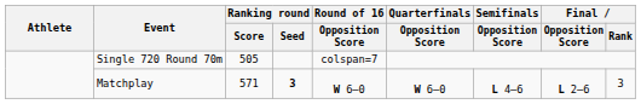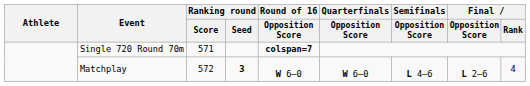Single 720 Round 70m | Ranking round / Score: 505 -> 571
Single 720 Round 70m | Round of 16 / Opposition Score: normal -> bold
Matchplay | Ranking round / Score: 571 -> 572
Matchplay | Final / Rank: 3 -> 4
